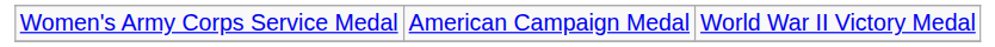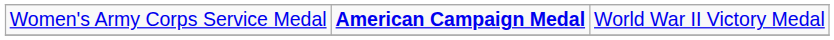Women's Army Corps Service Medal | column 2: normal -> bold
